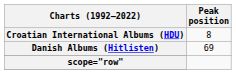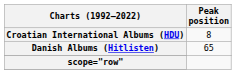Danish Albums (Hitlisten) | Peak position: 69 -> 65
